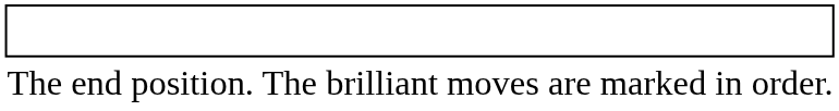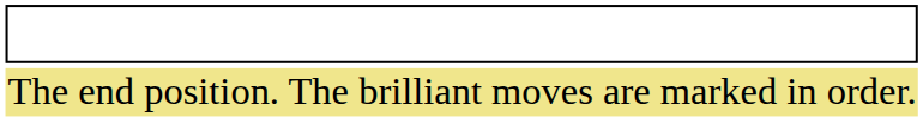row 1 | column 1: no background -> khaki background
